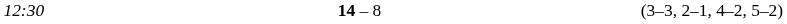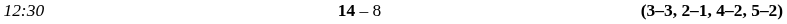12:30 | column 3: normal -> bold
